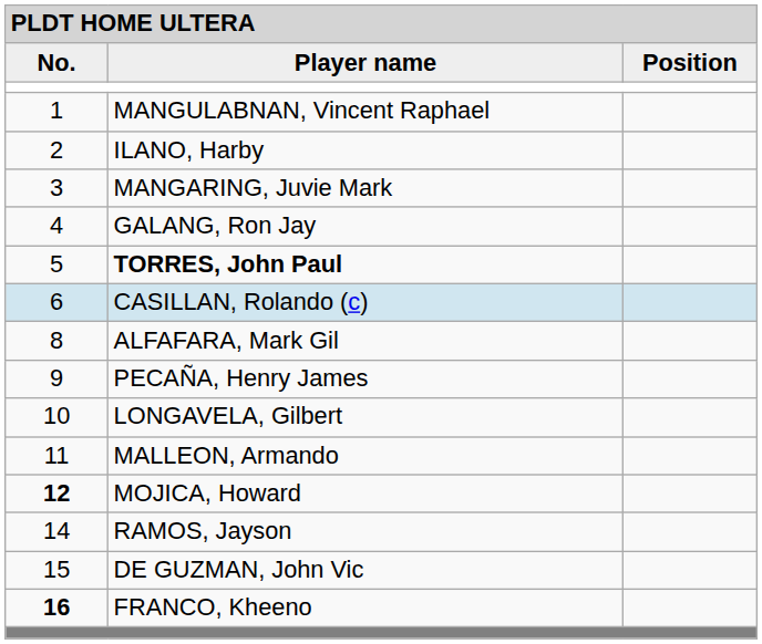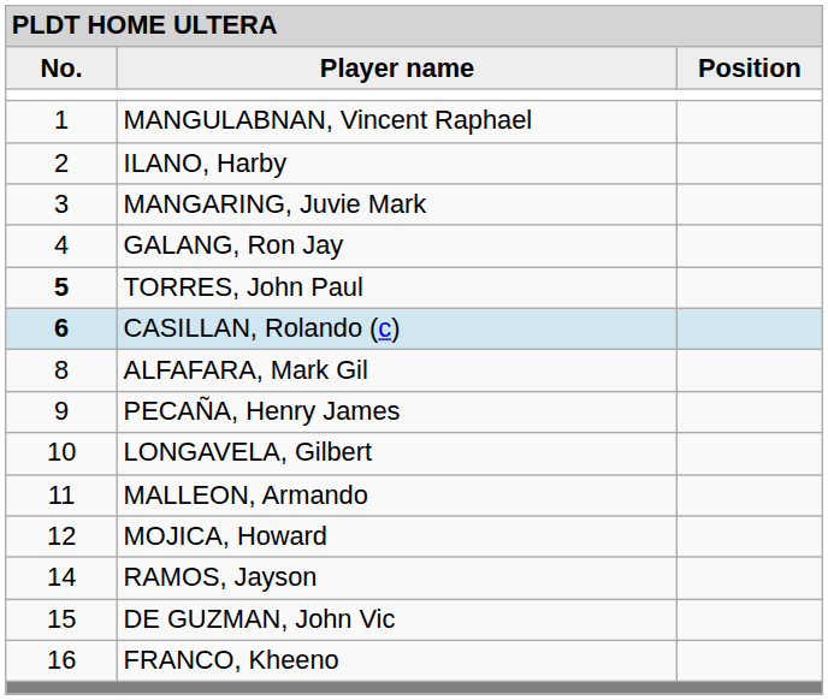TORRES, John Paul | column 1: normal -> bold
TORRES, John Paul | column 2: bold -> normal
CASILLAN, Rolando (c) | column 1: normal -> bold
MOJICA, Howard | column 1: bold -> normal
FRANCO, Kheeno | column 1: bold -> normal
